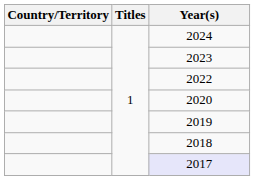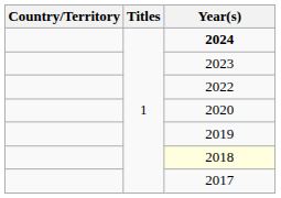2024 | Year(s): normal -> bold
2018 | Year(s): no background -> lightyellow background
2017 | Year(s): lavender background -> no background
